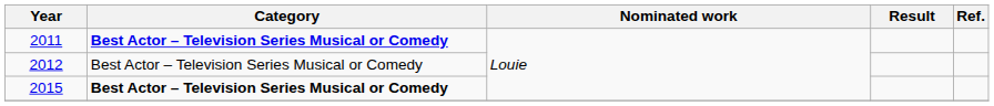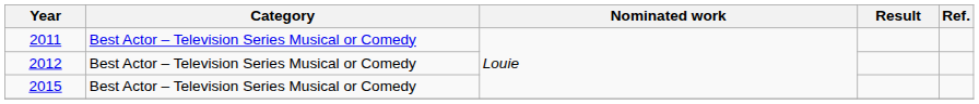2011 | Category: bold -> normal
2015 | Category: bold -> normal
